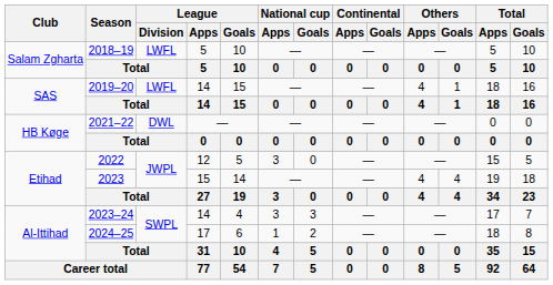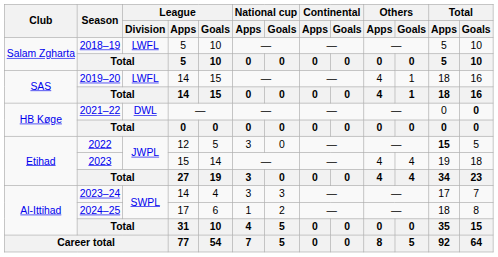2021–22 | Total / Goals: normal -> bold
2022 | Total / Apps: normal -> bold
